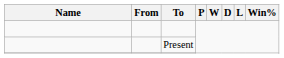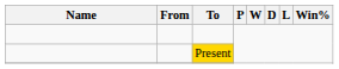Present | To: no background -> gold background
